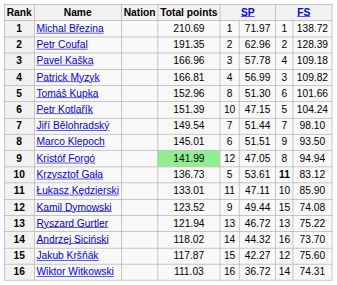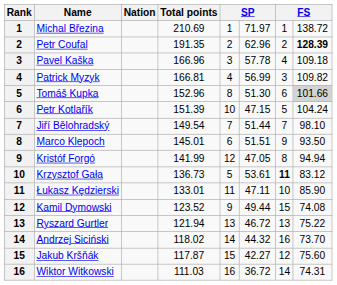Petr Coufal | column 8: normal -> bold
Tomáš Kupka | column 8: no background -> lightgrey background
Kristóf Forgó | Total points: lightgreen background -> no background
